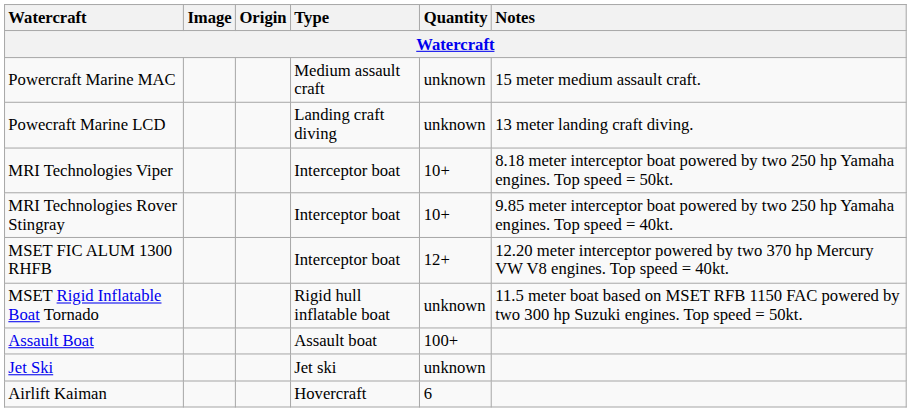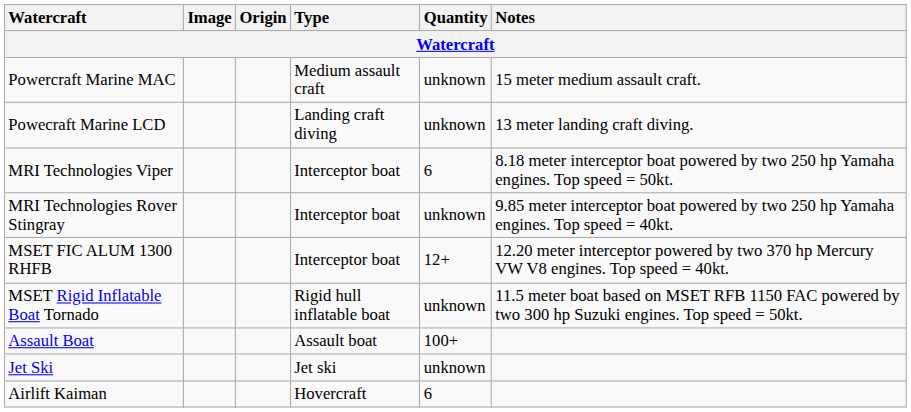MRI Technologies Viper | Quantity: 10+ -> 6
MRI Technologies Rover Stingray | Quantity: 10+ -> unknown
